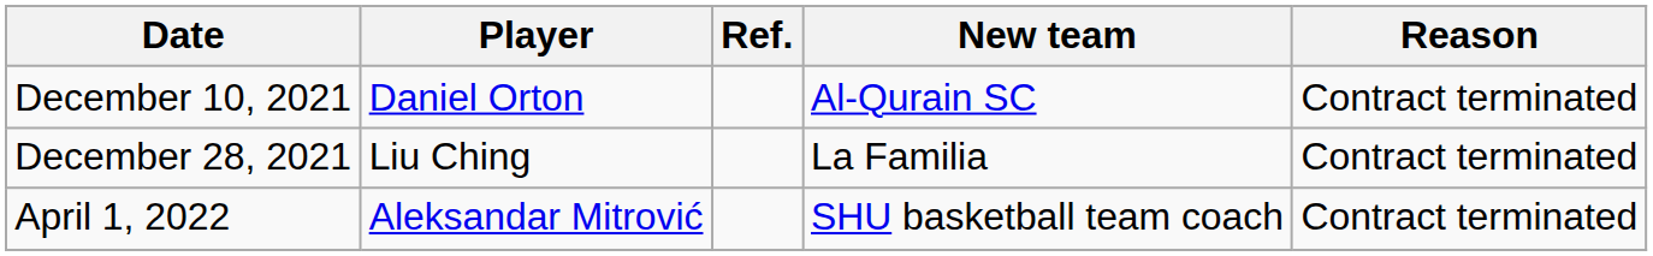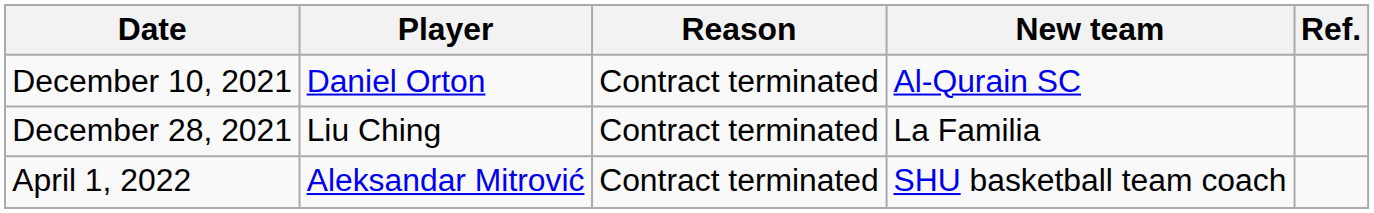columns swapped: Reason <-> Ref.
